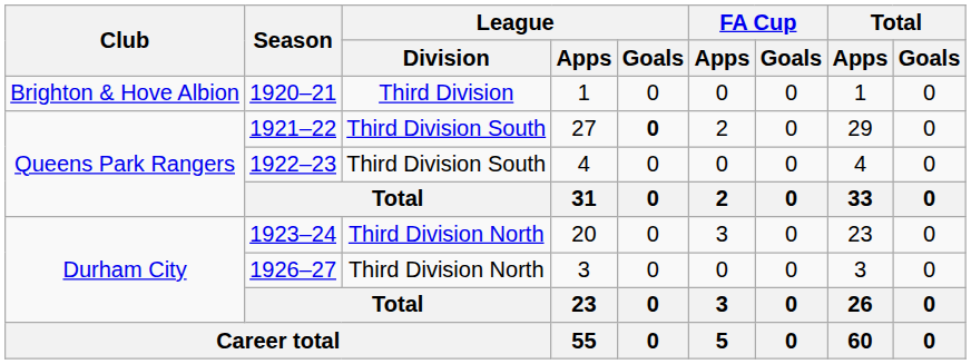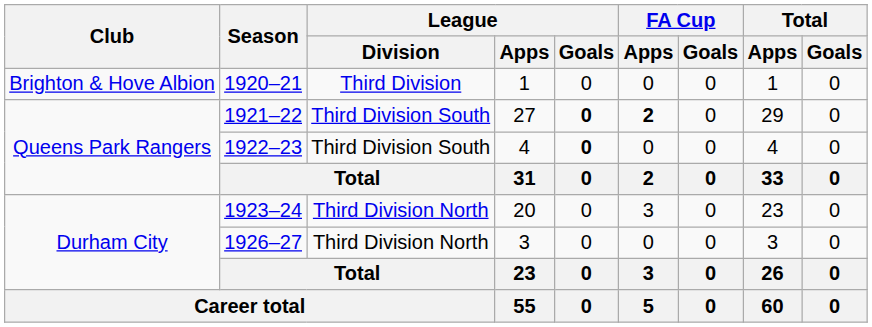1921–22 | FA Cup / Apps: normal -> bold
1922–23 | League / Goals: normal -> bold
